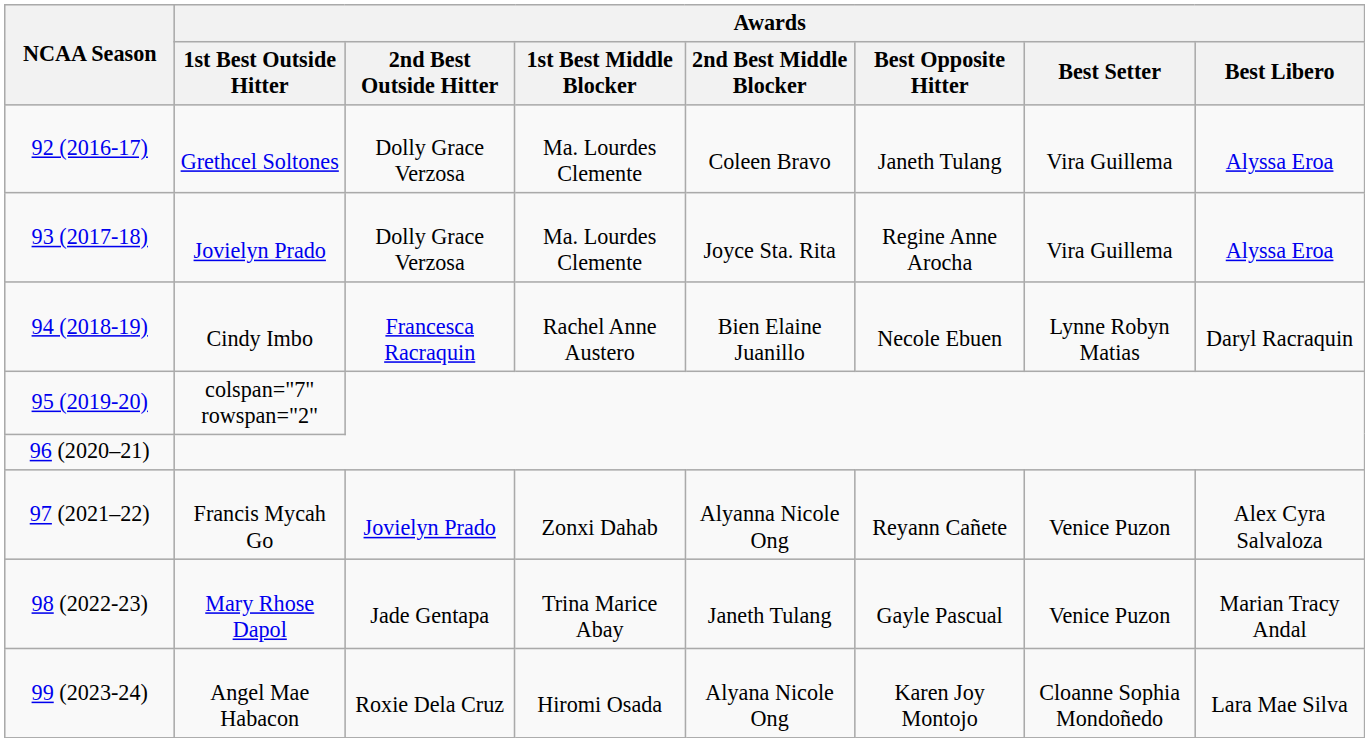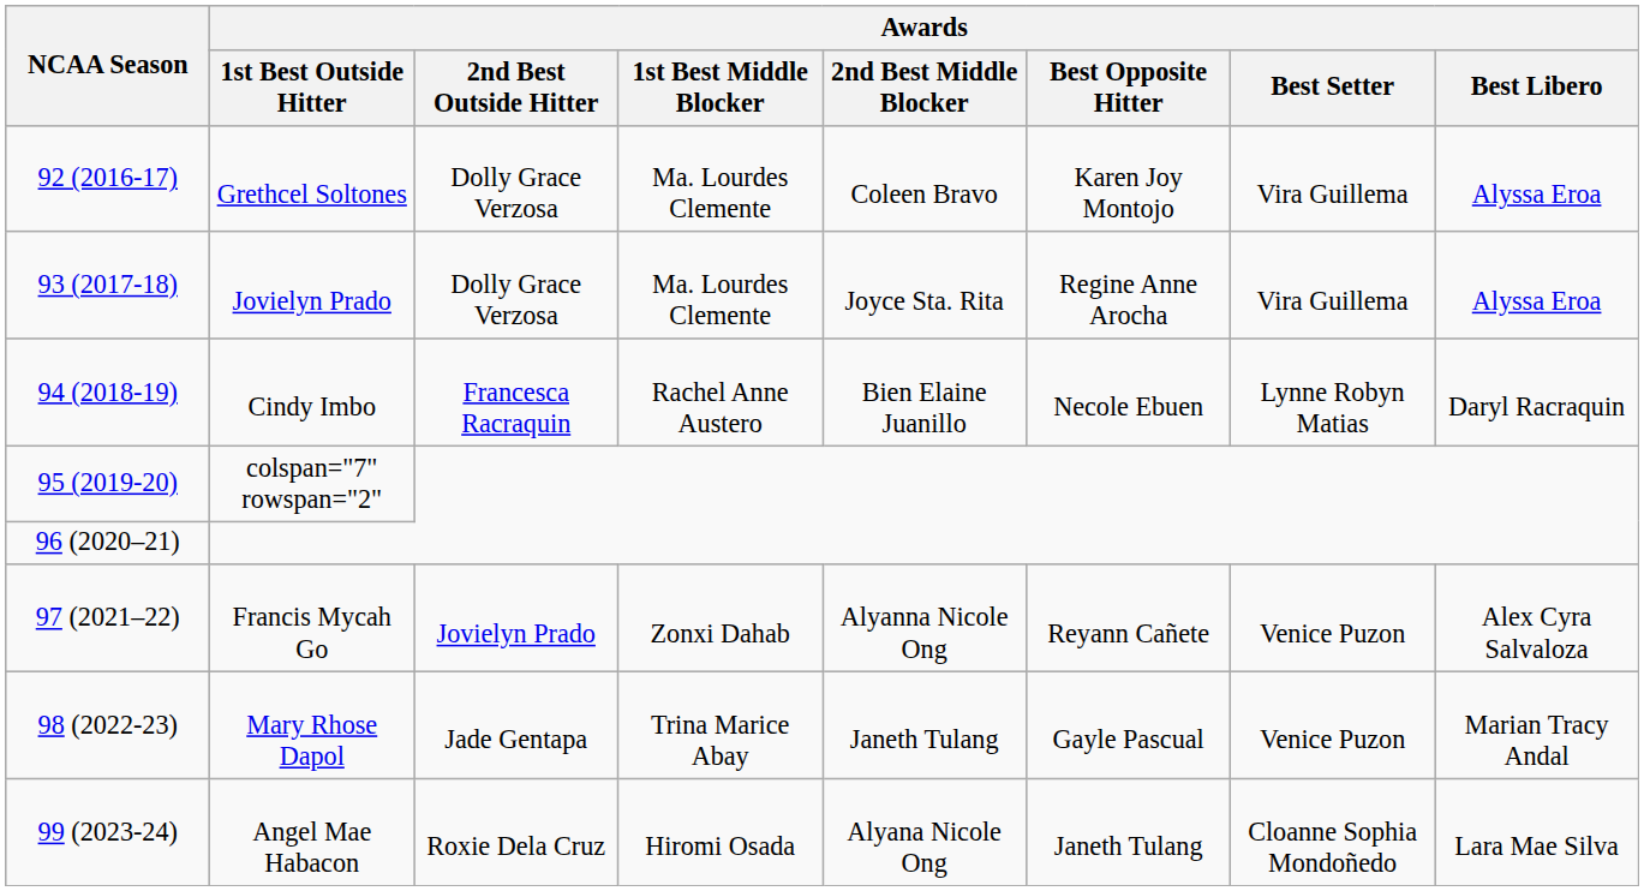Grethcel Soltones | Awards / Best Opposite Hitter: Janeth Tulang -> Karen Joy Montojo
Angel Mae Habacon | Awards / Best Opposite Hitter: Karen Joy Montojo -> Janeth Tulang
